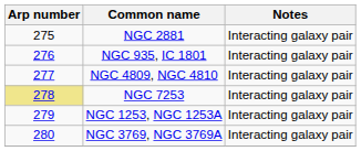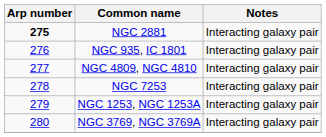NGC 2881 | Arp number: normal -> bold
NGC 7253 | Arp number: khaki background -> no background
